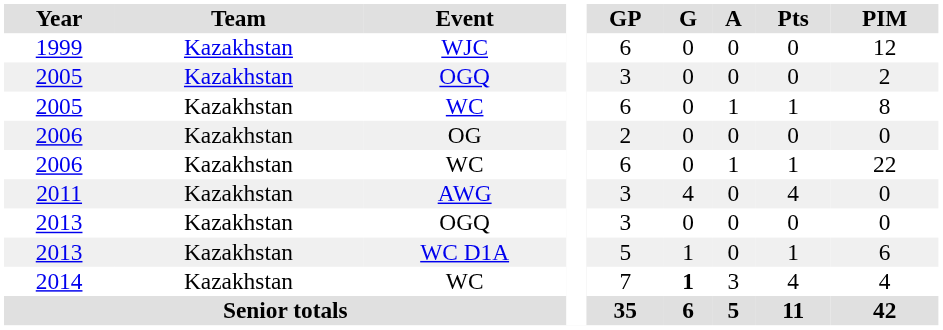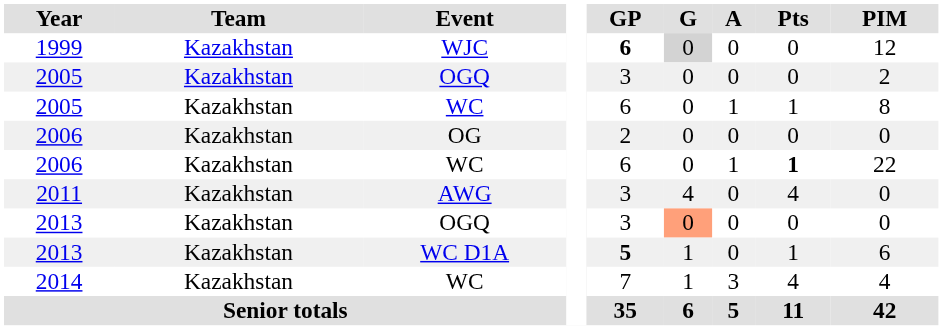1999 | GP: normal -> bold
1999 | G: no background -> lightgrey background
2006 / WC | Pts: normal -> bold
2013 / OGQ | G: no background -> lightsalmon background
2013 / WC D1A | GP: normal -> bold
2014 | G: bold -> normal
